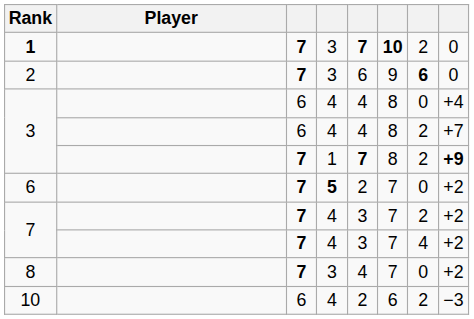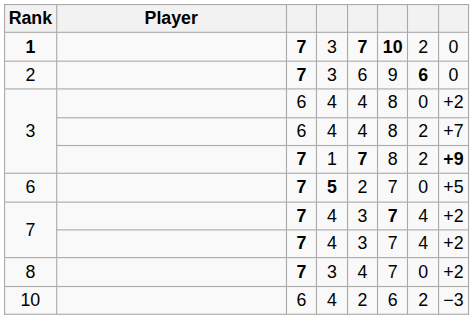row 4 | column 8: +4 -> +2
row 7 | column 8: +2 -> +5
row 8 | column 6: normal -> bold
row 8 | column 7: 2 -> 4
